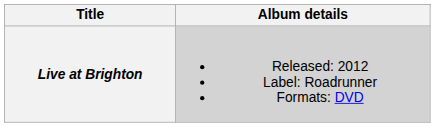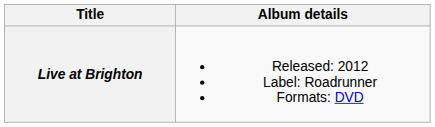Live at Brighton | Album details: lightgrey background -> no background
